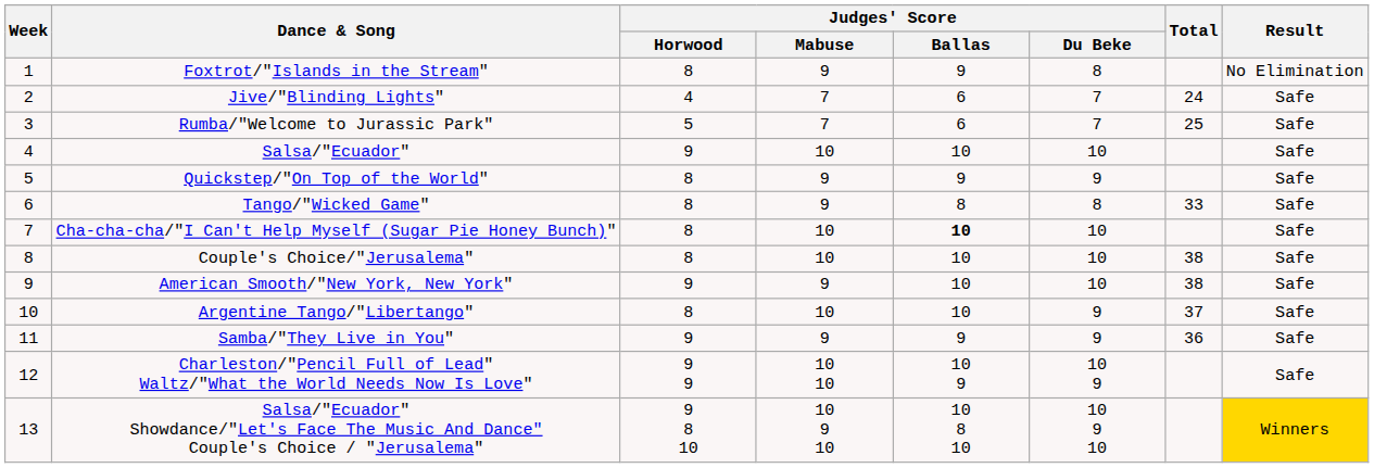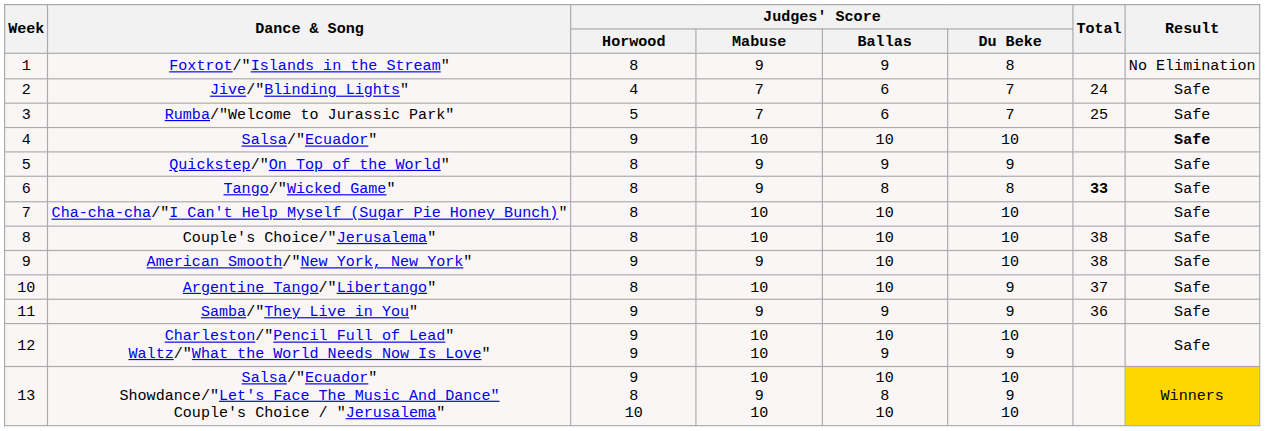Salsa/"Ecuador" | Result: normal -> bold
Tango/"Wicked Game" | Total: normal -> bold
Cha-cha-cha/"I Can't Help Myself (Sugar Pie Honey Bunch)" | Judges' Score / Ballas: bold -> normal
